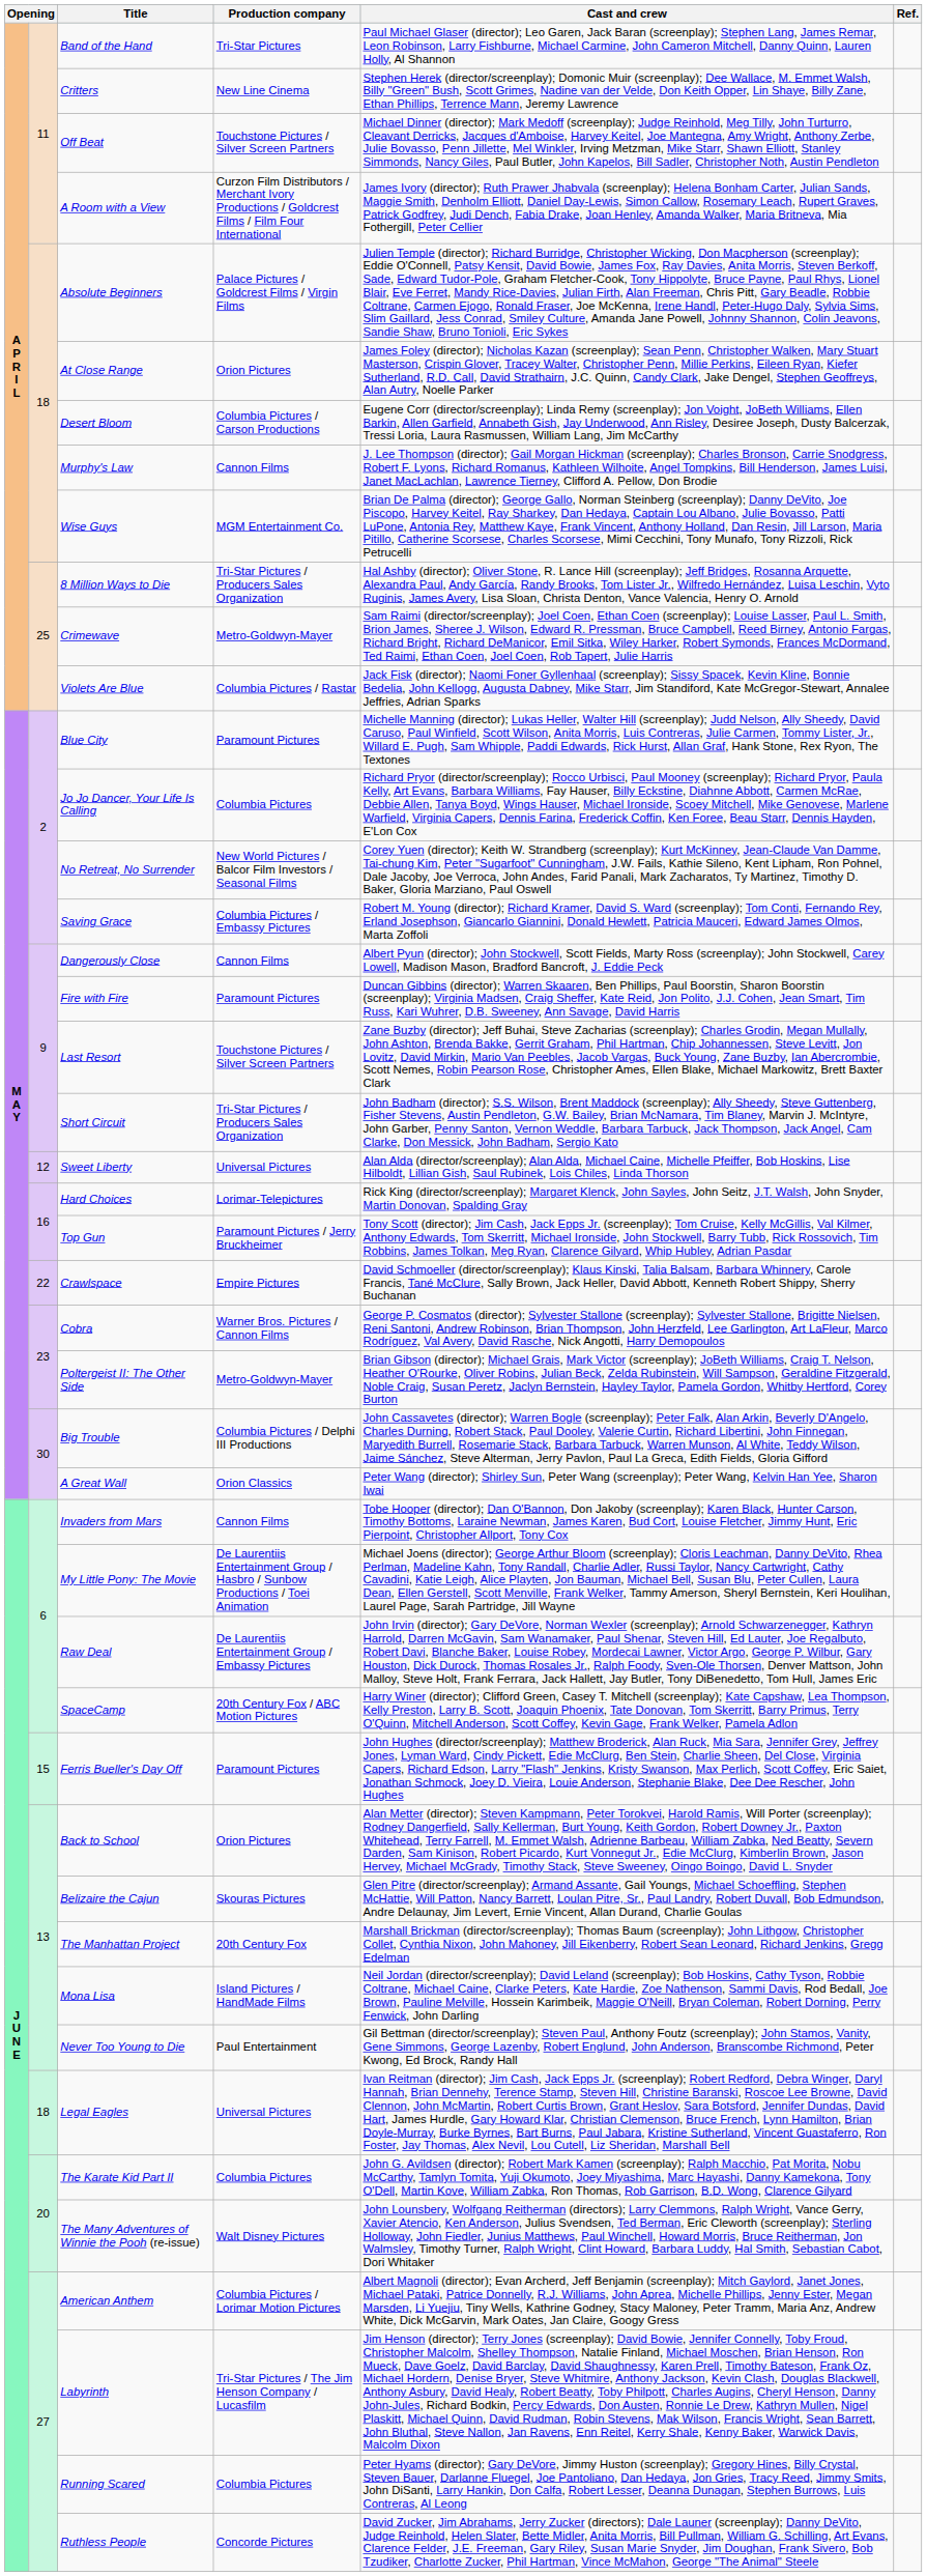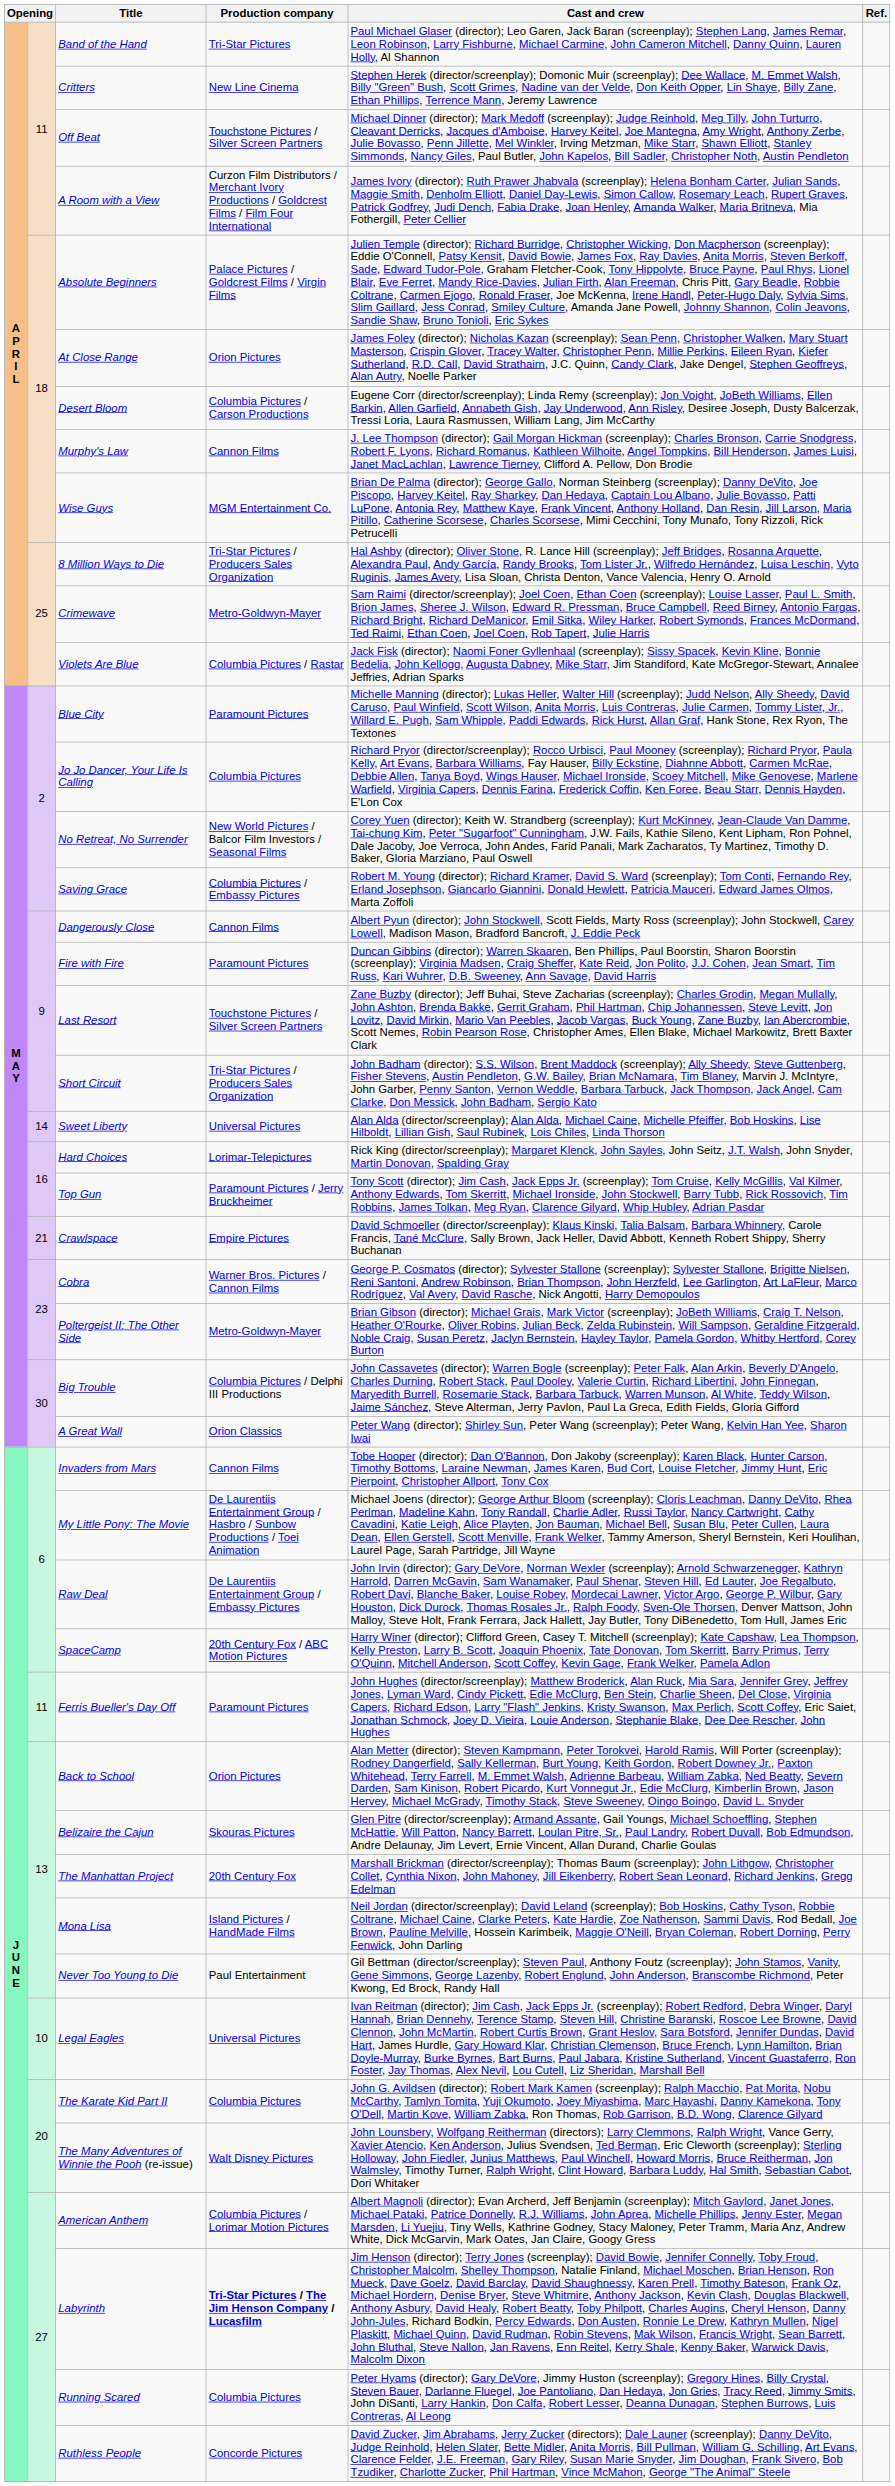Sweet Liberty | column 2: 12 -> 14
Crawlspace | column 2: 22 -> 21
Ferris Bueller's Day Off | column 2: 15 -> 11
Legal Eagles | column 2: 18 -> 10
Labyrinth | Production company: normal -> bold
